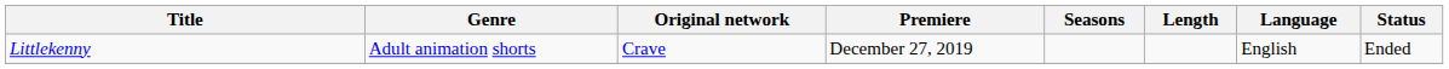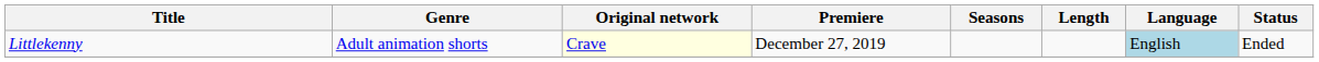Littlekenny | Original network: no background -> lightyellow background
Littlekenny | Language: no background -> lightblue background
